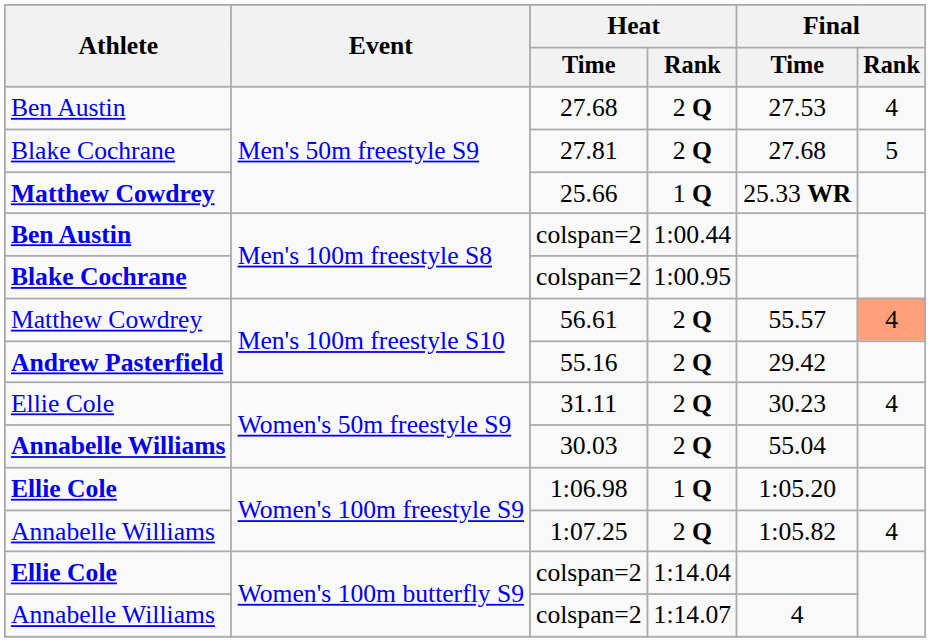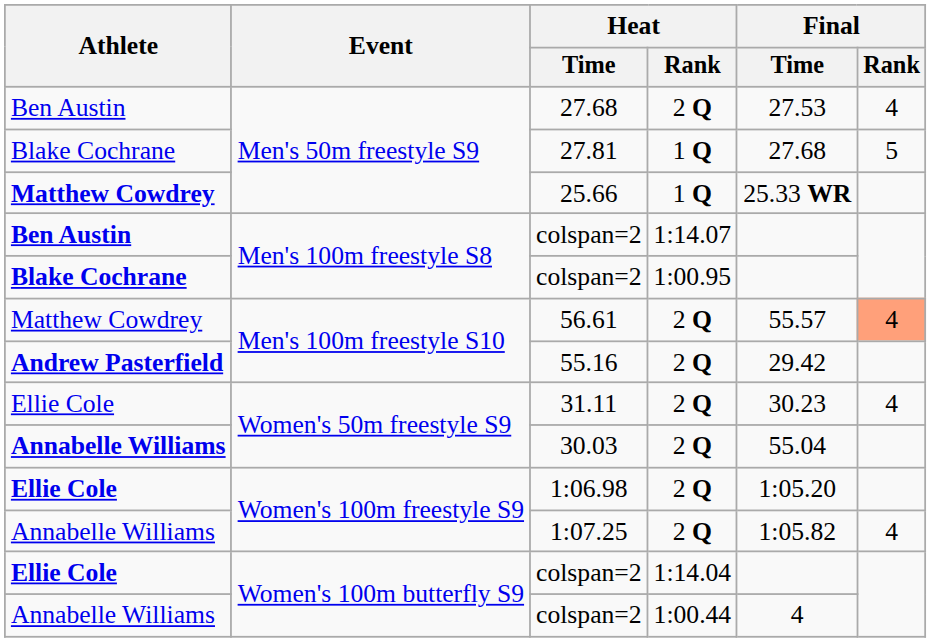27.81 | Heat / Rank: 2 Q -> 1 Q
Ben Austin / colspan=2 | Heat / Rank: 1:00.44 -> 1:14.07
1:06.98 | Heat / Rank: 1 Q -> 2 Q
Annabelle Williams / colspan=2 | Heat / Rank: 1:14.07 -> 1:00.44
